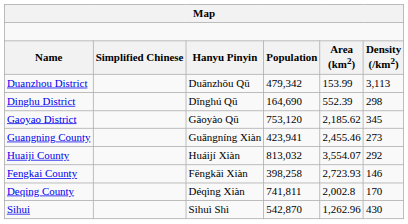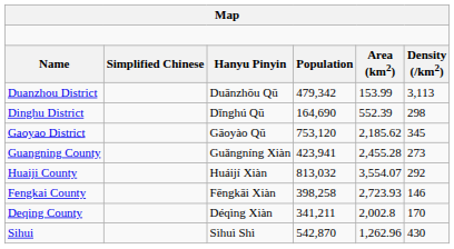Guangning County | column 5: 2,455.46 -> 2,455.28
Deqing County | column 4: 741,811 -> 341,211
